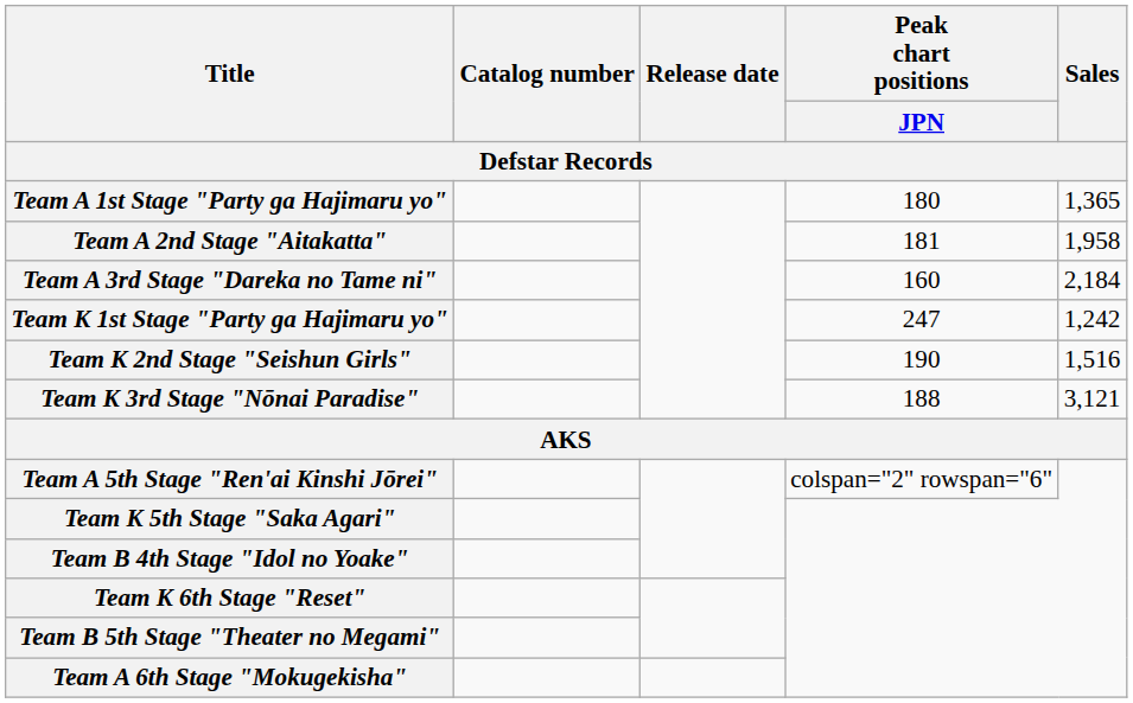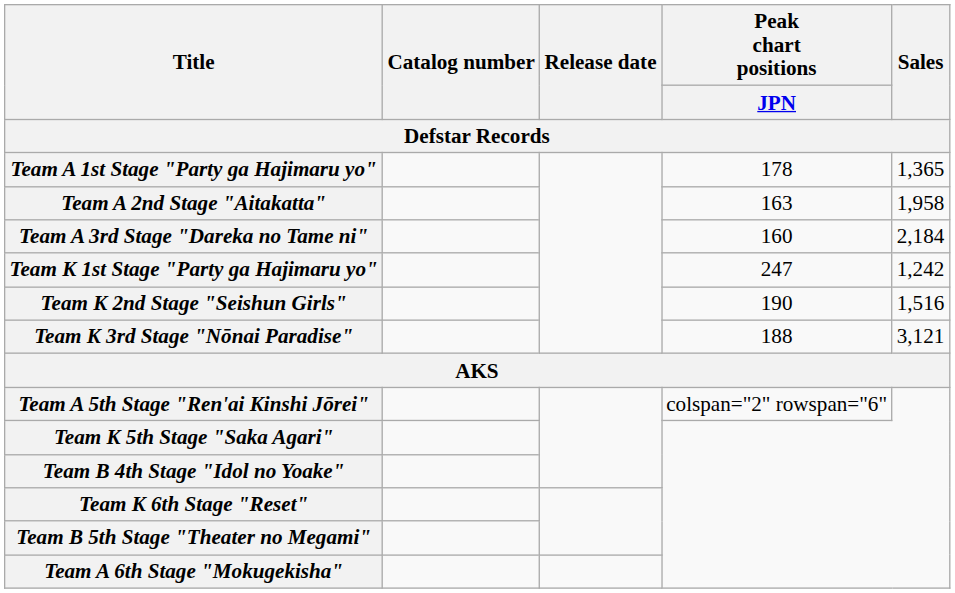Team A 1st Stage "Party ga Hajimaru yo" | Peak chart positions / JPN: 180 -> 178
Team A 2nd Stage "Aitakatta" | Peak chart positions / JPN: 181 -> 163
